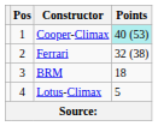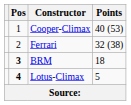Cooper-Climax | Points: paleturquoise background -> no background
BRM | Pos: normal -> bold
Lotus-Climax | Pos: normal -> bold
